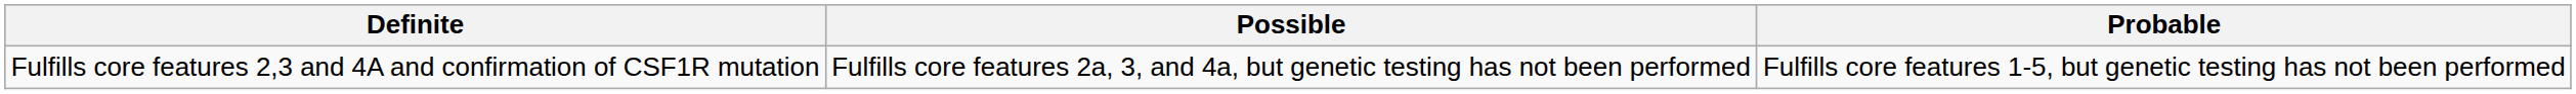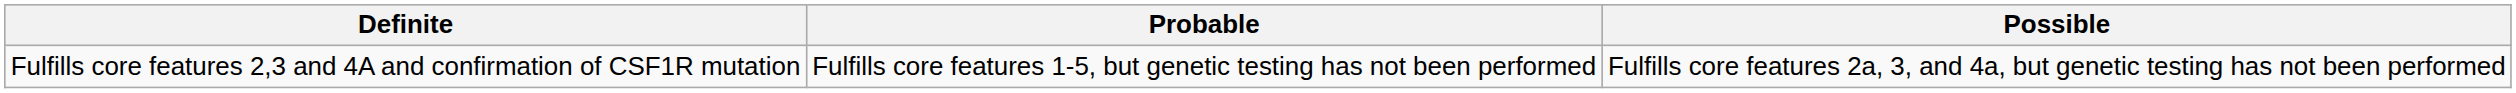columns swapped: Probable <-> Possible
